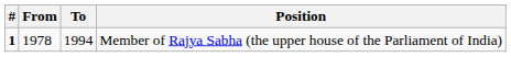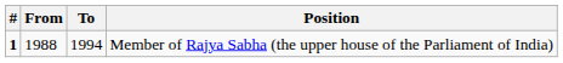row 2 | From: 1978 -> 1988
